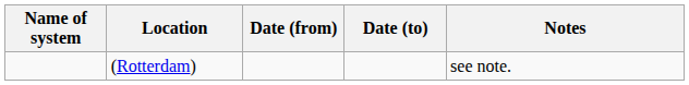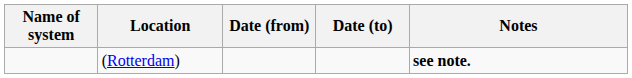(Rotterdam) | Notes: normal -> bold
